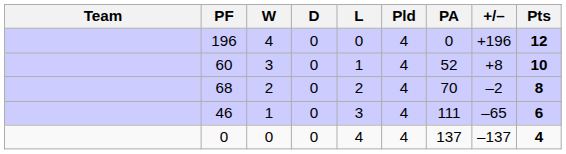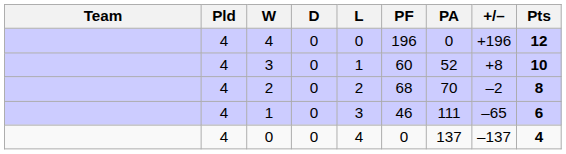columns swapped: Pld <-> PF
